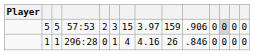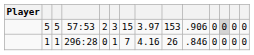row 2 | column 9: 159 -> 153
row 3 | column 7: 4 -> 7
